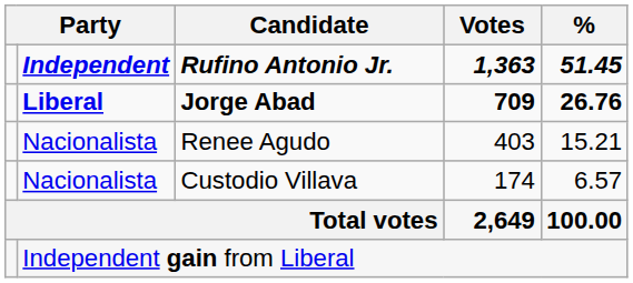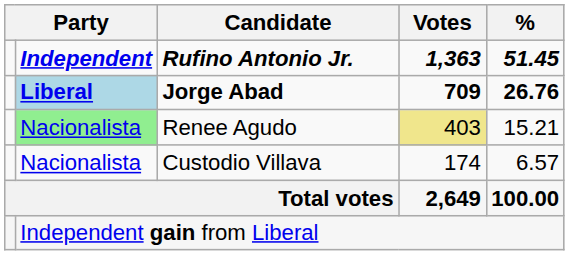Jorge Abad | column 2: no background -> lightblue background
Renee Agudo | column 2: no background -> lightgreen background
Renee Agudo | Votes: no background -> khaki background
